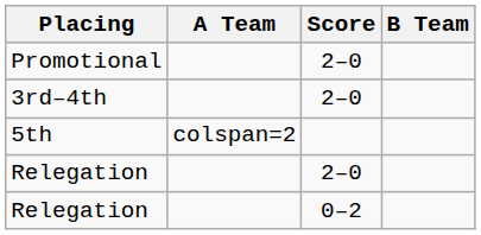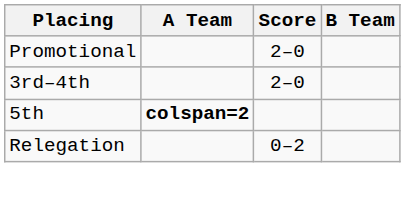5th | A Team: normal -> bold
- row: Relegation | 2–0
